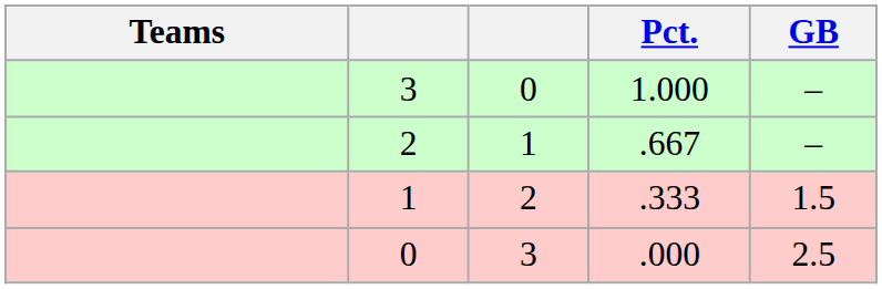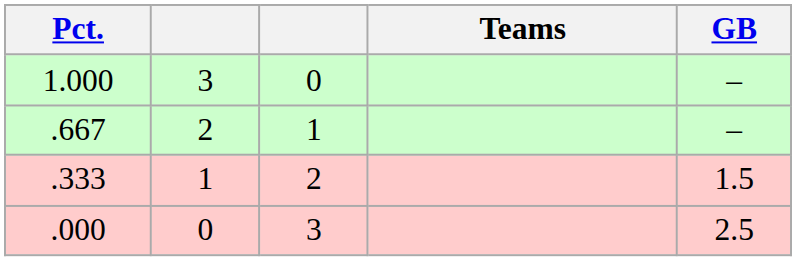columns swapped: Teams <-> Pct.
